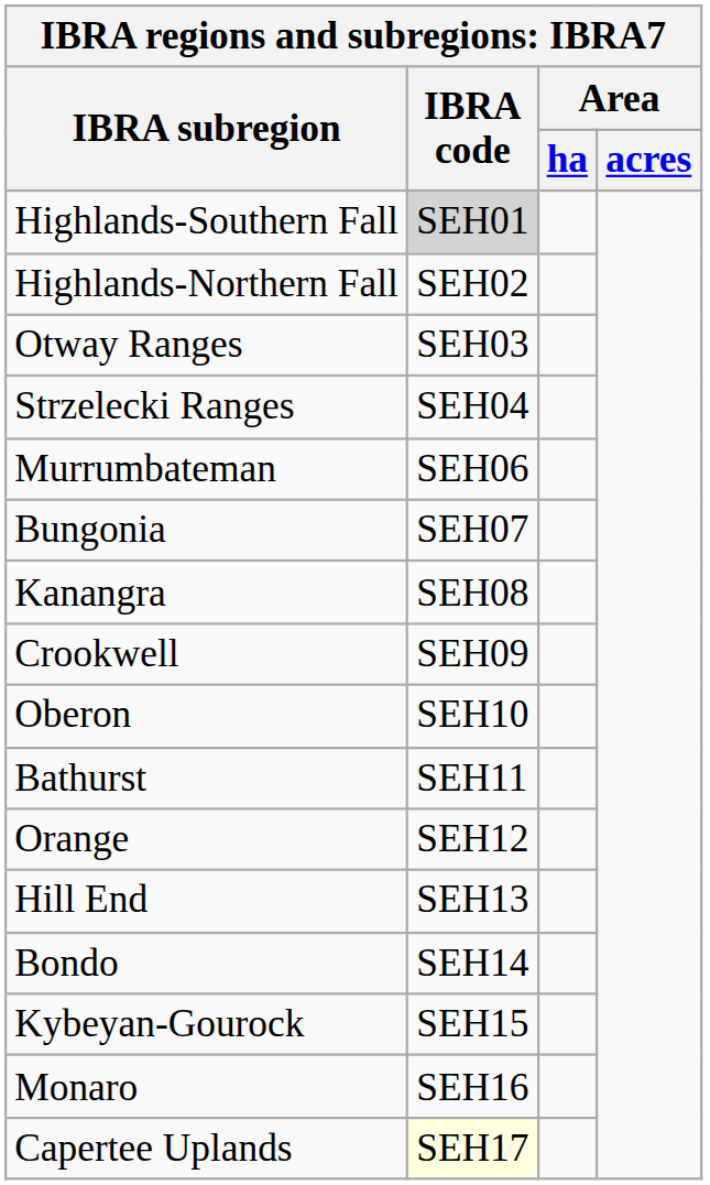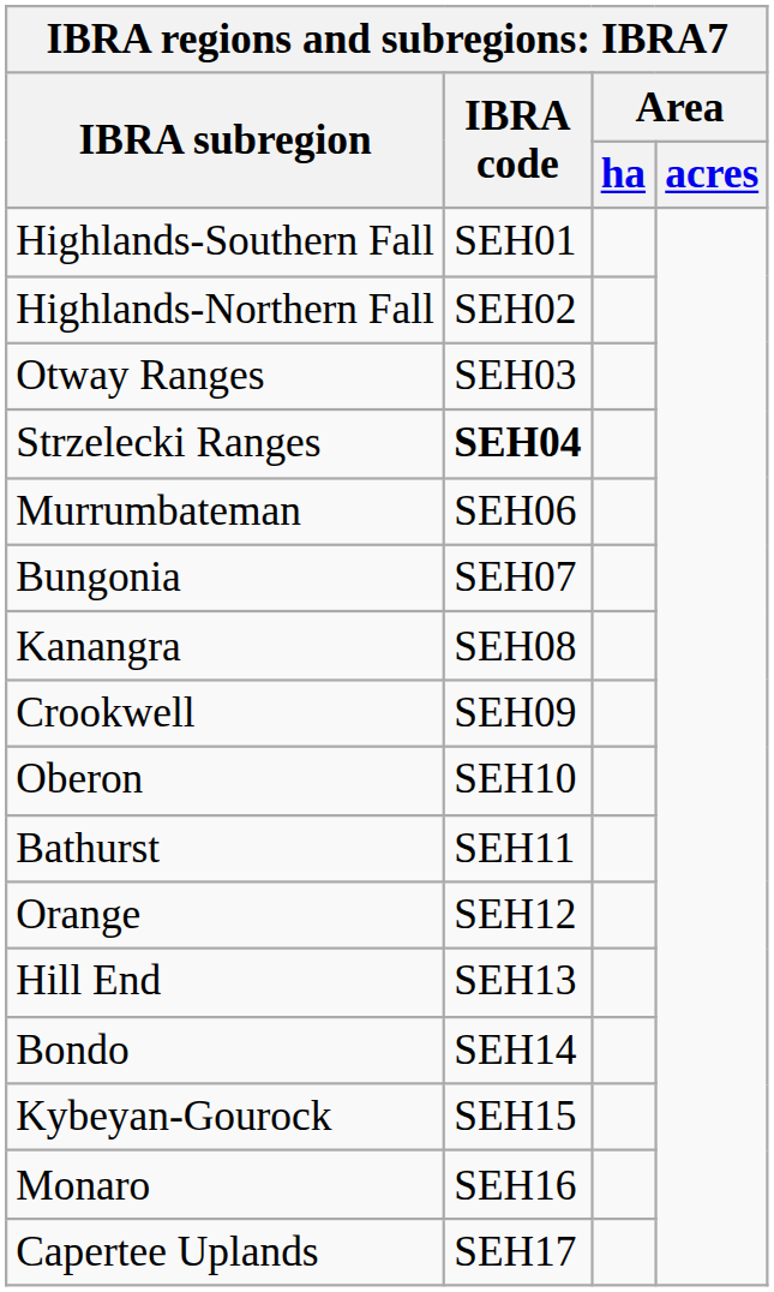Highlands-Southern Fall | IBRA code: lightgrey background -> no background
Strzelecki Ranges | IBRA code: normal -> bold
Capertee Uplands | IBRA code: lightyellow background -> no background
